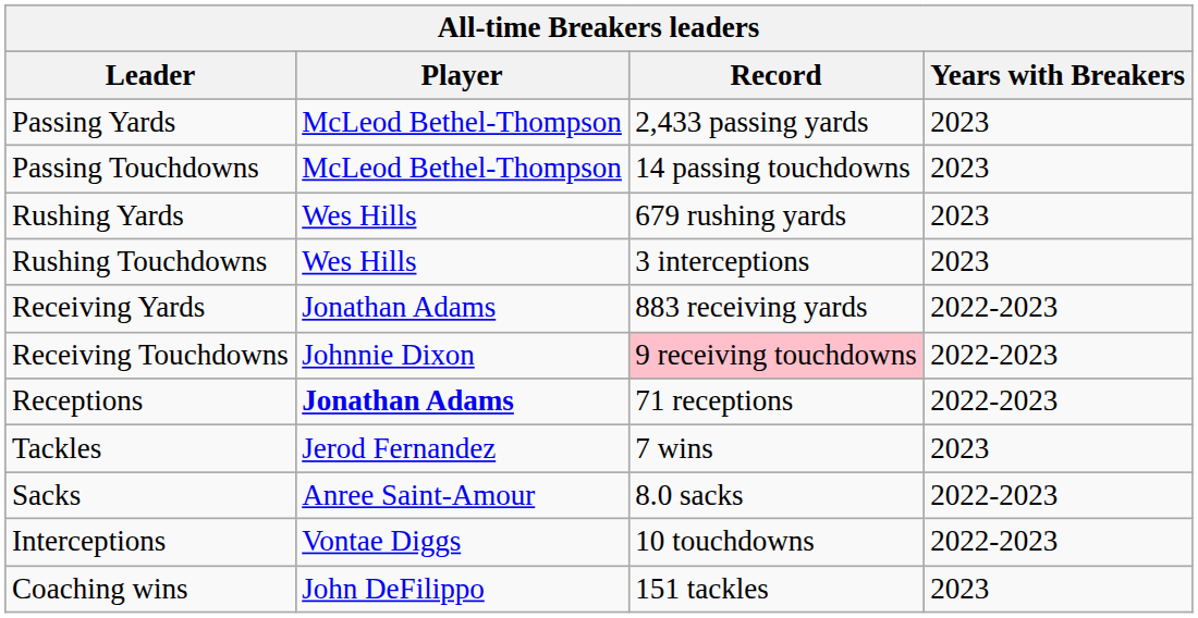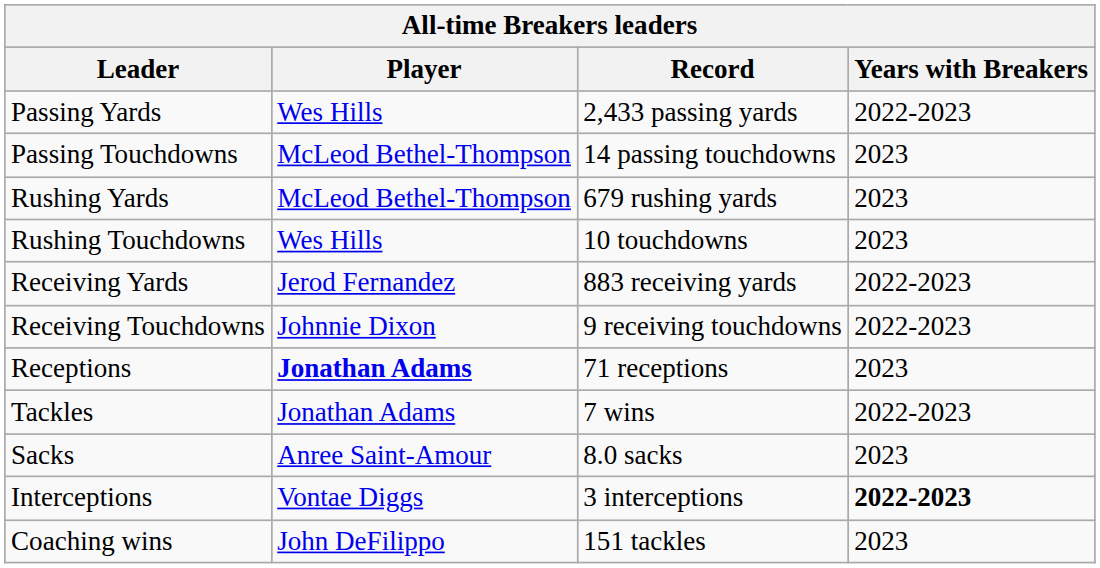Passing Yards | Player: McLeod Bethel-Thompson -> Wes Hills
Passing Yards | Years with Breakers: 2023 -> 2022-2023
Rushing Yards | Player: Wes Hills -> McLeod Bethel-Thompson
Rushing Touchdowns | Record: 3 interceptions -> 10 touchdowns
Receiving Yards | Player: Jonathan Adams -> Jerod Fernandez
Receiving Touchdowns | Record: pink background -> no background
Receptions | Years with Breakers: 2022-2023 -> 2023
Tackles | Player: Jerod Fernandez -> Jonathan Adams
Tackles | Years with Breakers: 2023 -> 2022-2023
Sacks | Years with Breakers: 2022-2023 -> 2023
Interceptions | Record: 10 touchdowns -> 3 interceptions
Interceptions | Years with Breakers: normal -> bold
